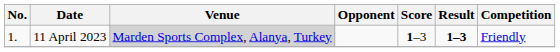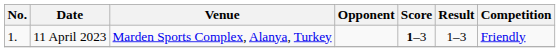11 April 2023 | Venue: lightgrey background -> no background
11 April 2023 | Result: bold -> normal
